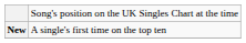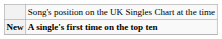New | column 2: normal -> bold
